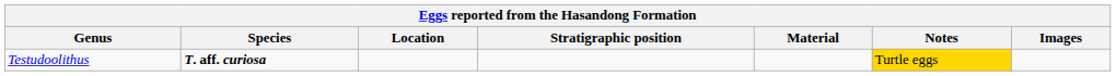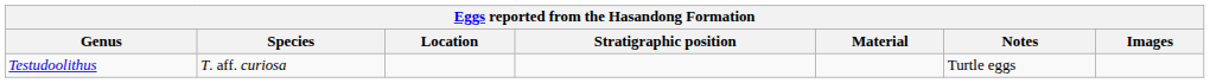Testudoolithus | Species: bold -> normal
Testudoolithus | Notes: gold background -> no background
